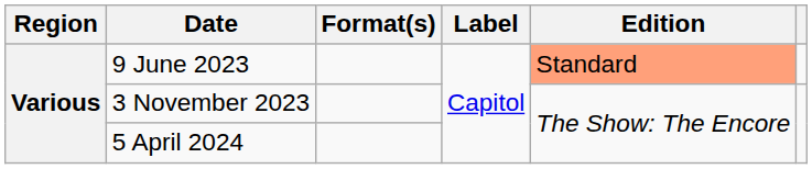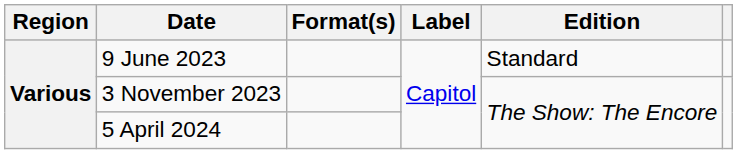9 June 2023 | Edition: lightsalmon background -> no background
